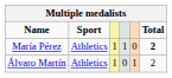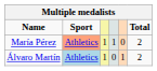María Pérez | Sport: no background -> lightsalmon background
María Pérez | Total: bold -> normal
Álvaro Martín | Sport: no background -> lightblue background
